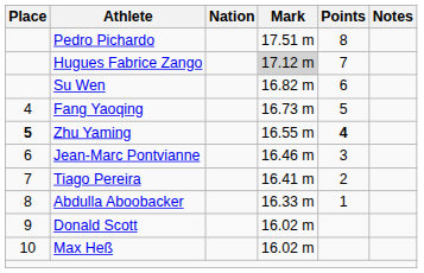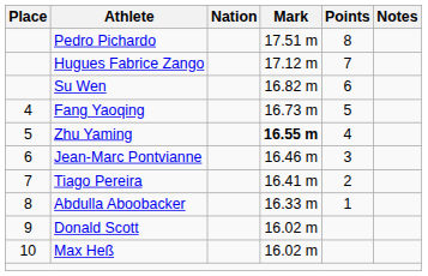Hugues Fabrice Zango | Mark: lightgrey background -> no background
Zhu Yaming | Place: bold -> normal
Zhu Yaming | Mark: normal -> bold
Zhu Yaming | Points: bold -> normal
